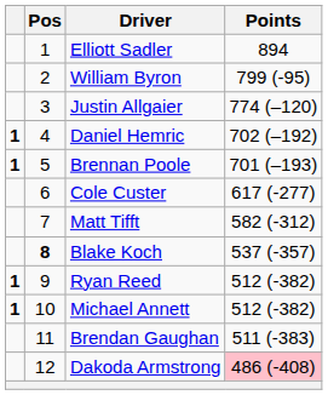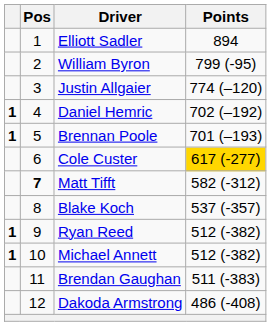Cole Custer | Points: no background -> gold background
Matt Tifft | Pos: normal -> bold
Blake Koch | Pos: bold -> normal
Dakoda Armstrong | Points: pink background -> no background
